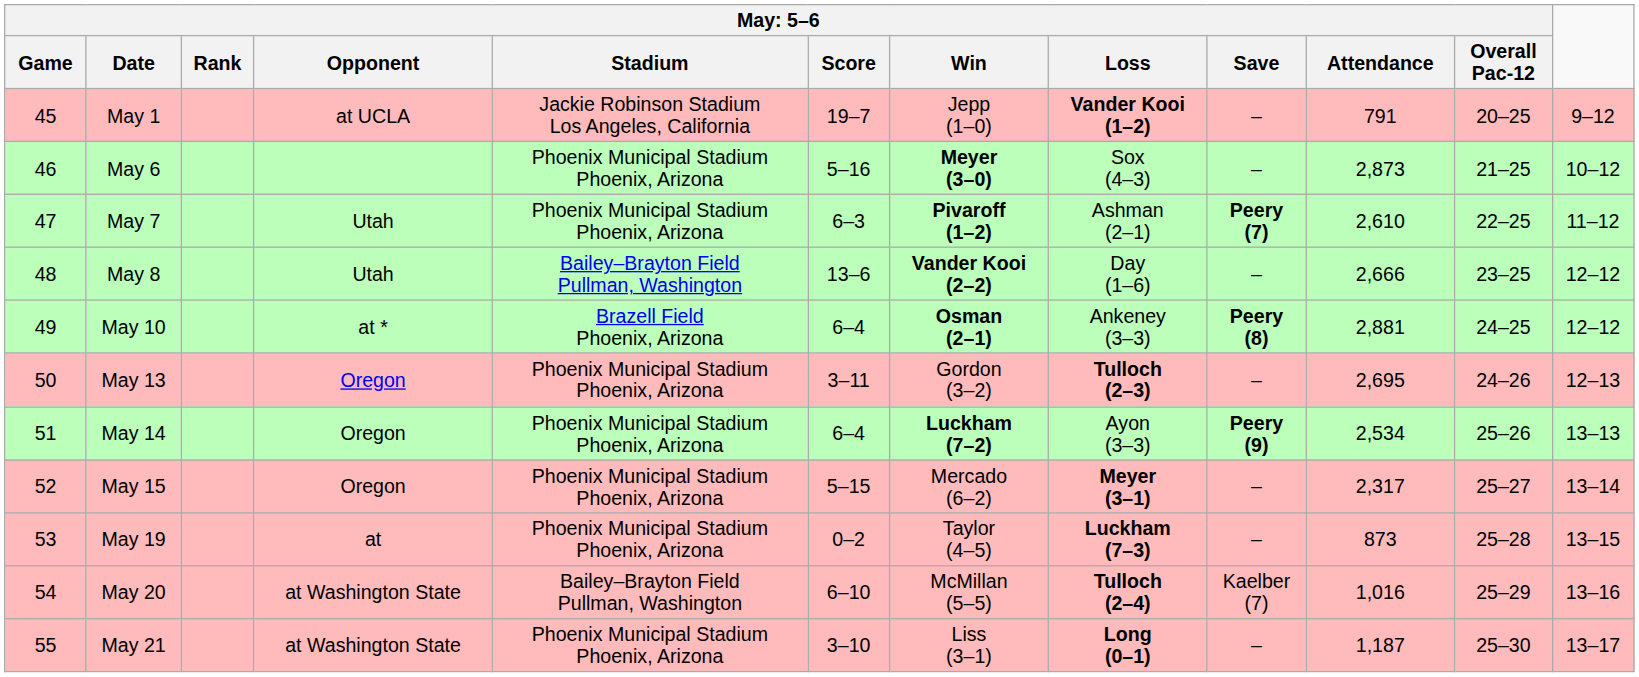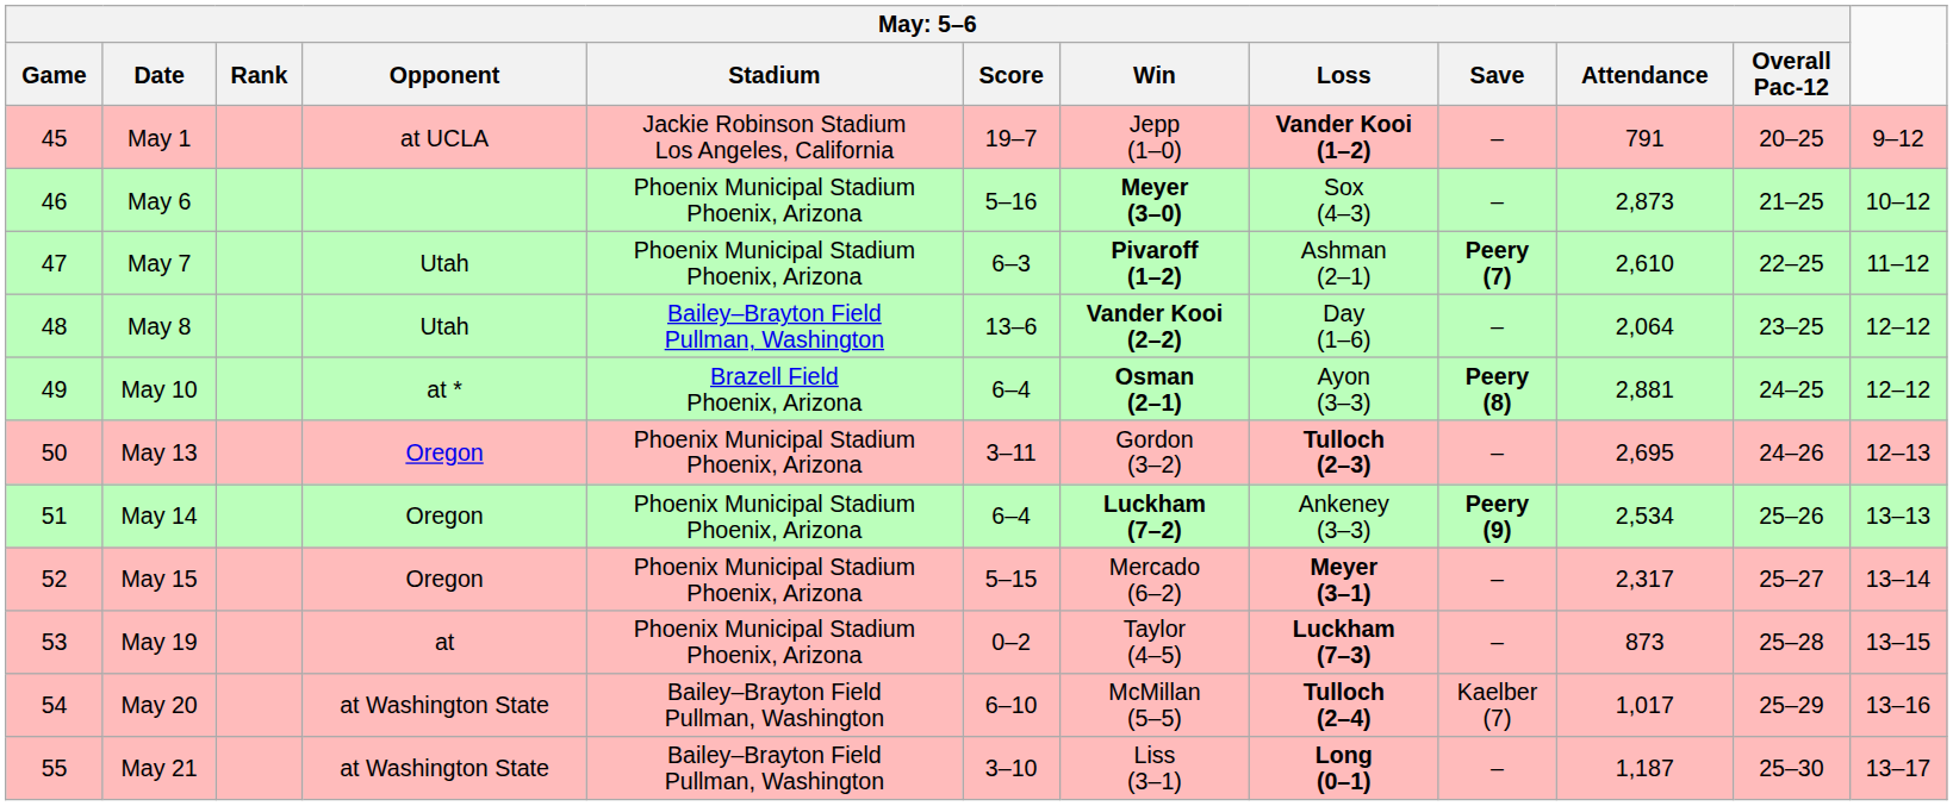May 8 | column 10: 2,666 -> 2,064
May 10 | column 8: Ankeney (3–3) -> Ayon (3–3)
May 14 | column 8: Ayon (3–3) -> Ankeney (3–3)
May 20 | column 10: 1,016 -> 1,017
May 21 | column 5: Phoenix Municipal Stadium Phoenix, Arizona -> Bailey–Brayton Field Pullman, Washington
